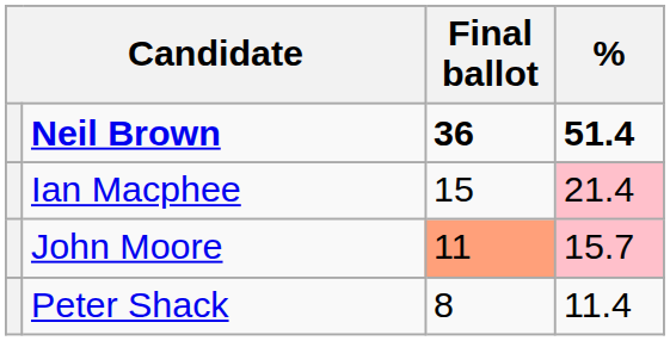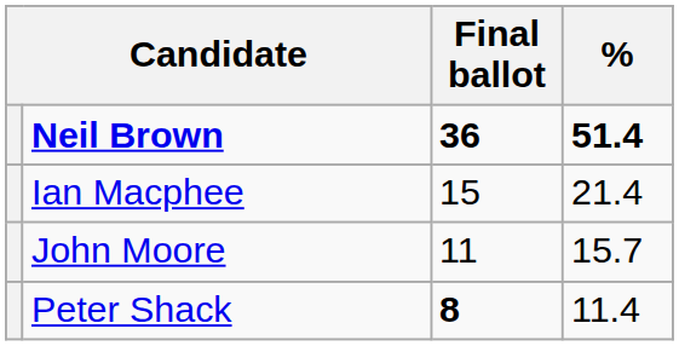Ian Macphee | %: pink background -> no background
John Moore | Final ballot: lightsalmon background -> no background
John Moore | %: pink background -> no background
Peter Shack | Final ballot: normal -> bold
